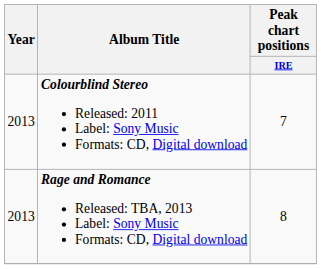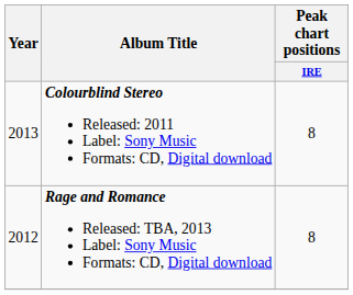row 3 | Peak chart positions / IRE: 7 -> 8
row 4 | Year: 2013 -> 2012
